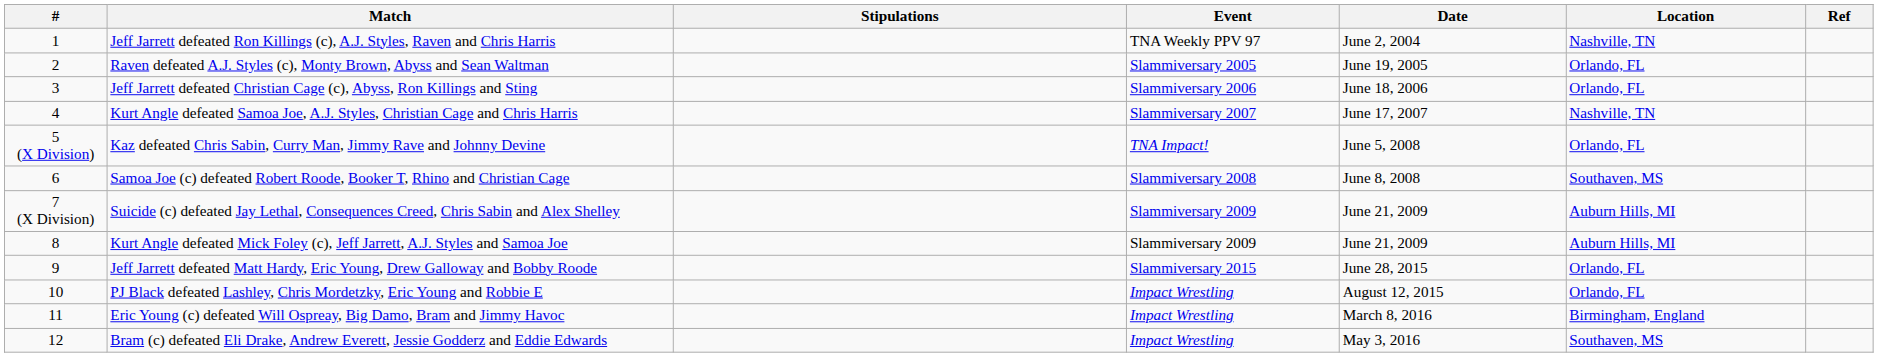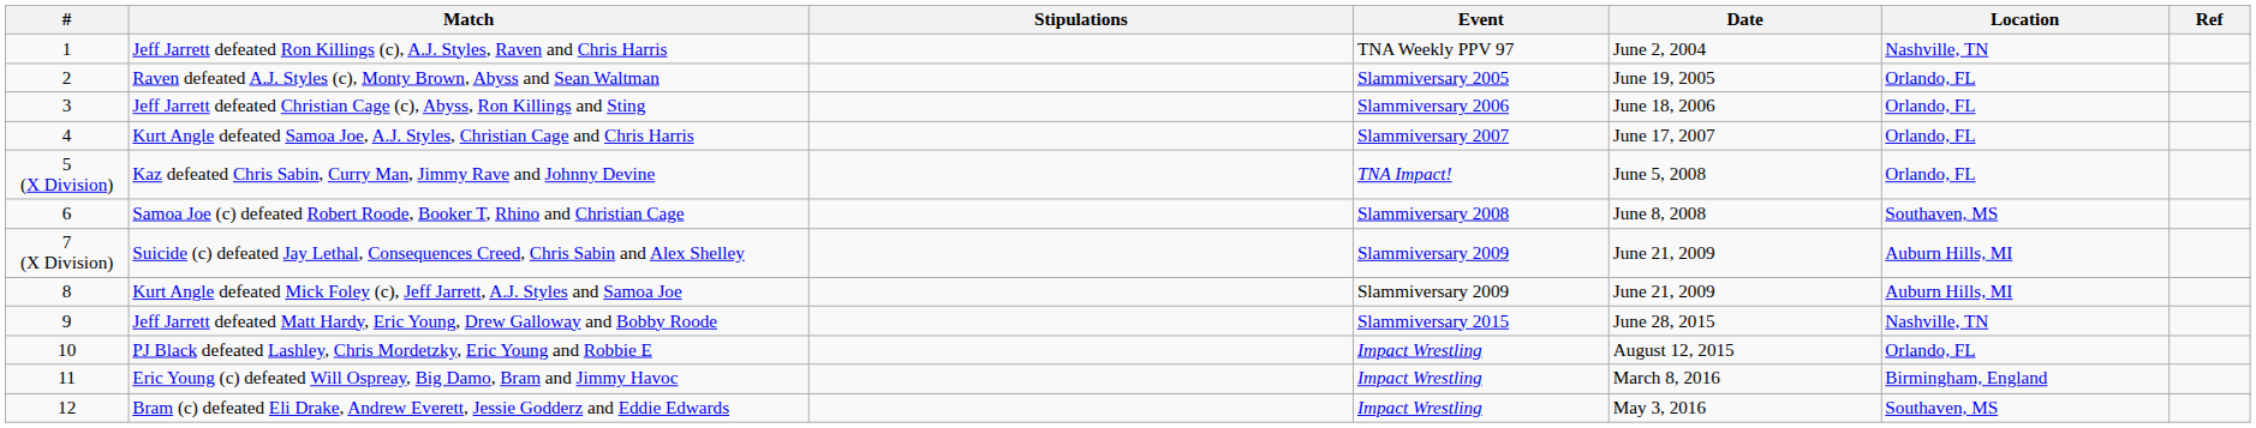row 5 | Location: Nashville, TN -> Orlando, FL
row 10 | Location: Orlando, FL -> Nashville, TN
